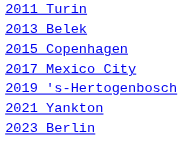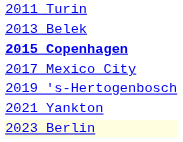2015 Copenhagen | column 1: normal -> bold
2023 Berlin | column 1: no background -> lightyellow background
